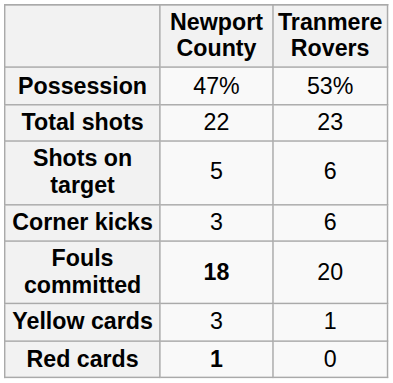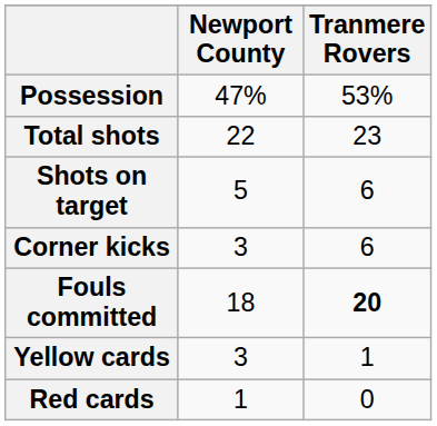Fouls committed | Newport County: bold -> normal
Fouls committed | Tranmere Rovers: normal -> bold
Red cards | Newport County: bold -> normal
